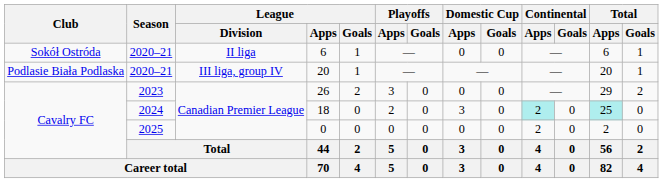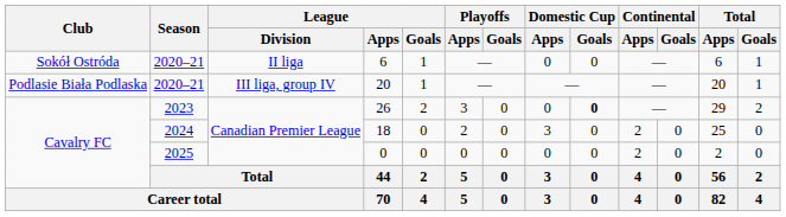26 | Domestic Cup / Goals: normal -> bold
18 | Continental / Apps: paleturquoise background -> no background
18 | Total / Apps: paleturquoise background -> no background
